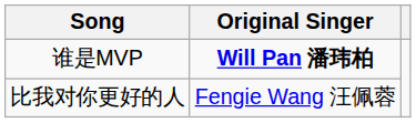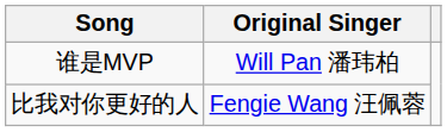谁是MVP | Original Singer: bold -> normal
